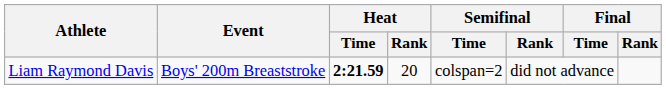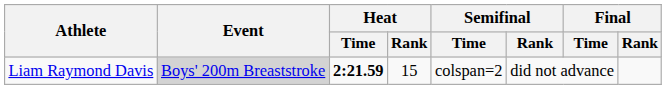Liam Raymond Davis | Event: no background -> lightgrey background
Liam Raymond Davis | Heat / Rank: 20 -> 15
